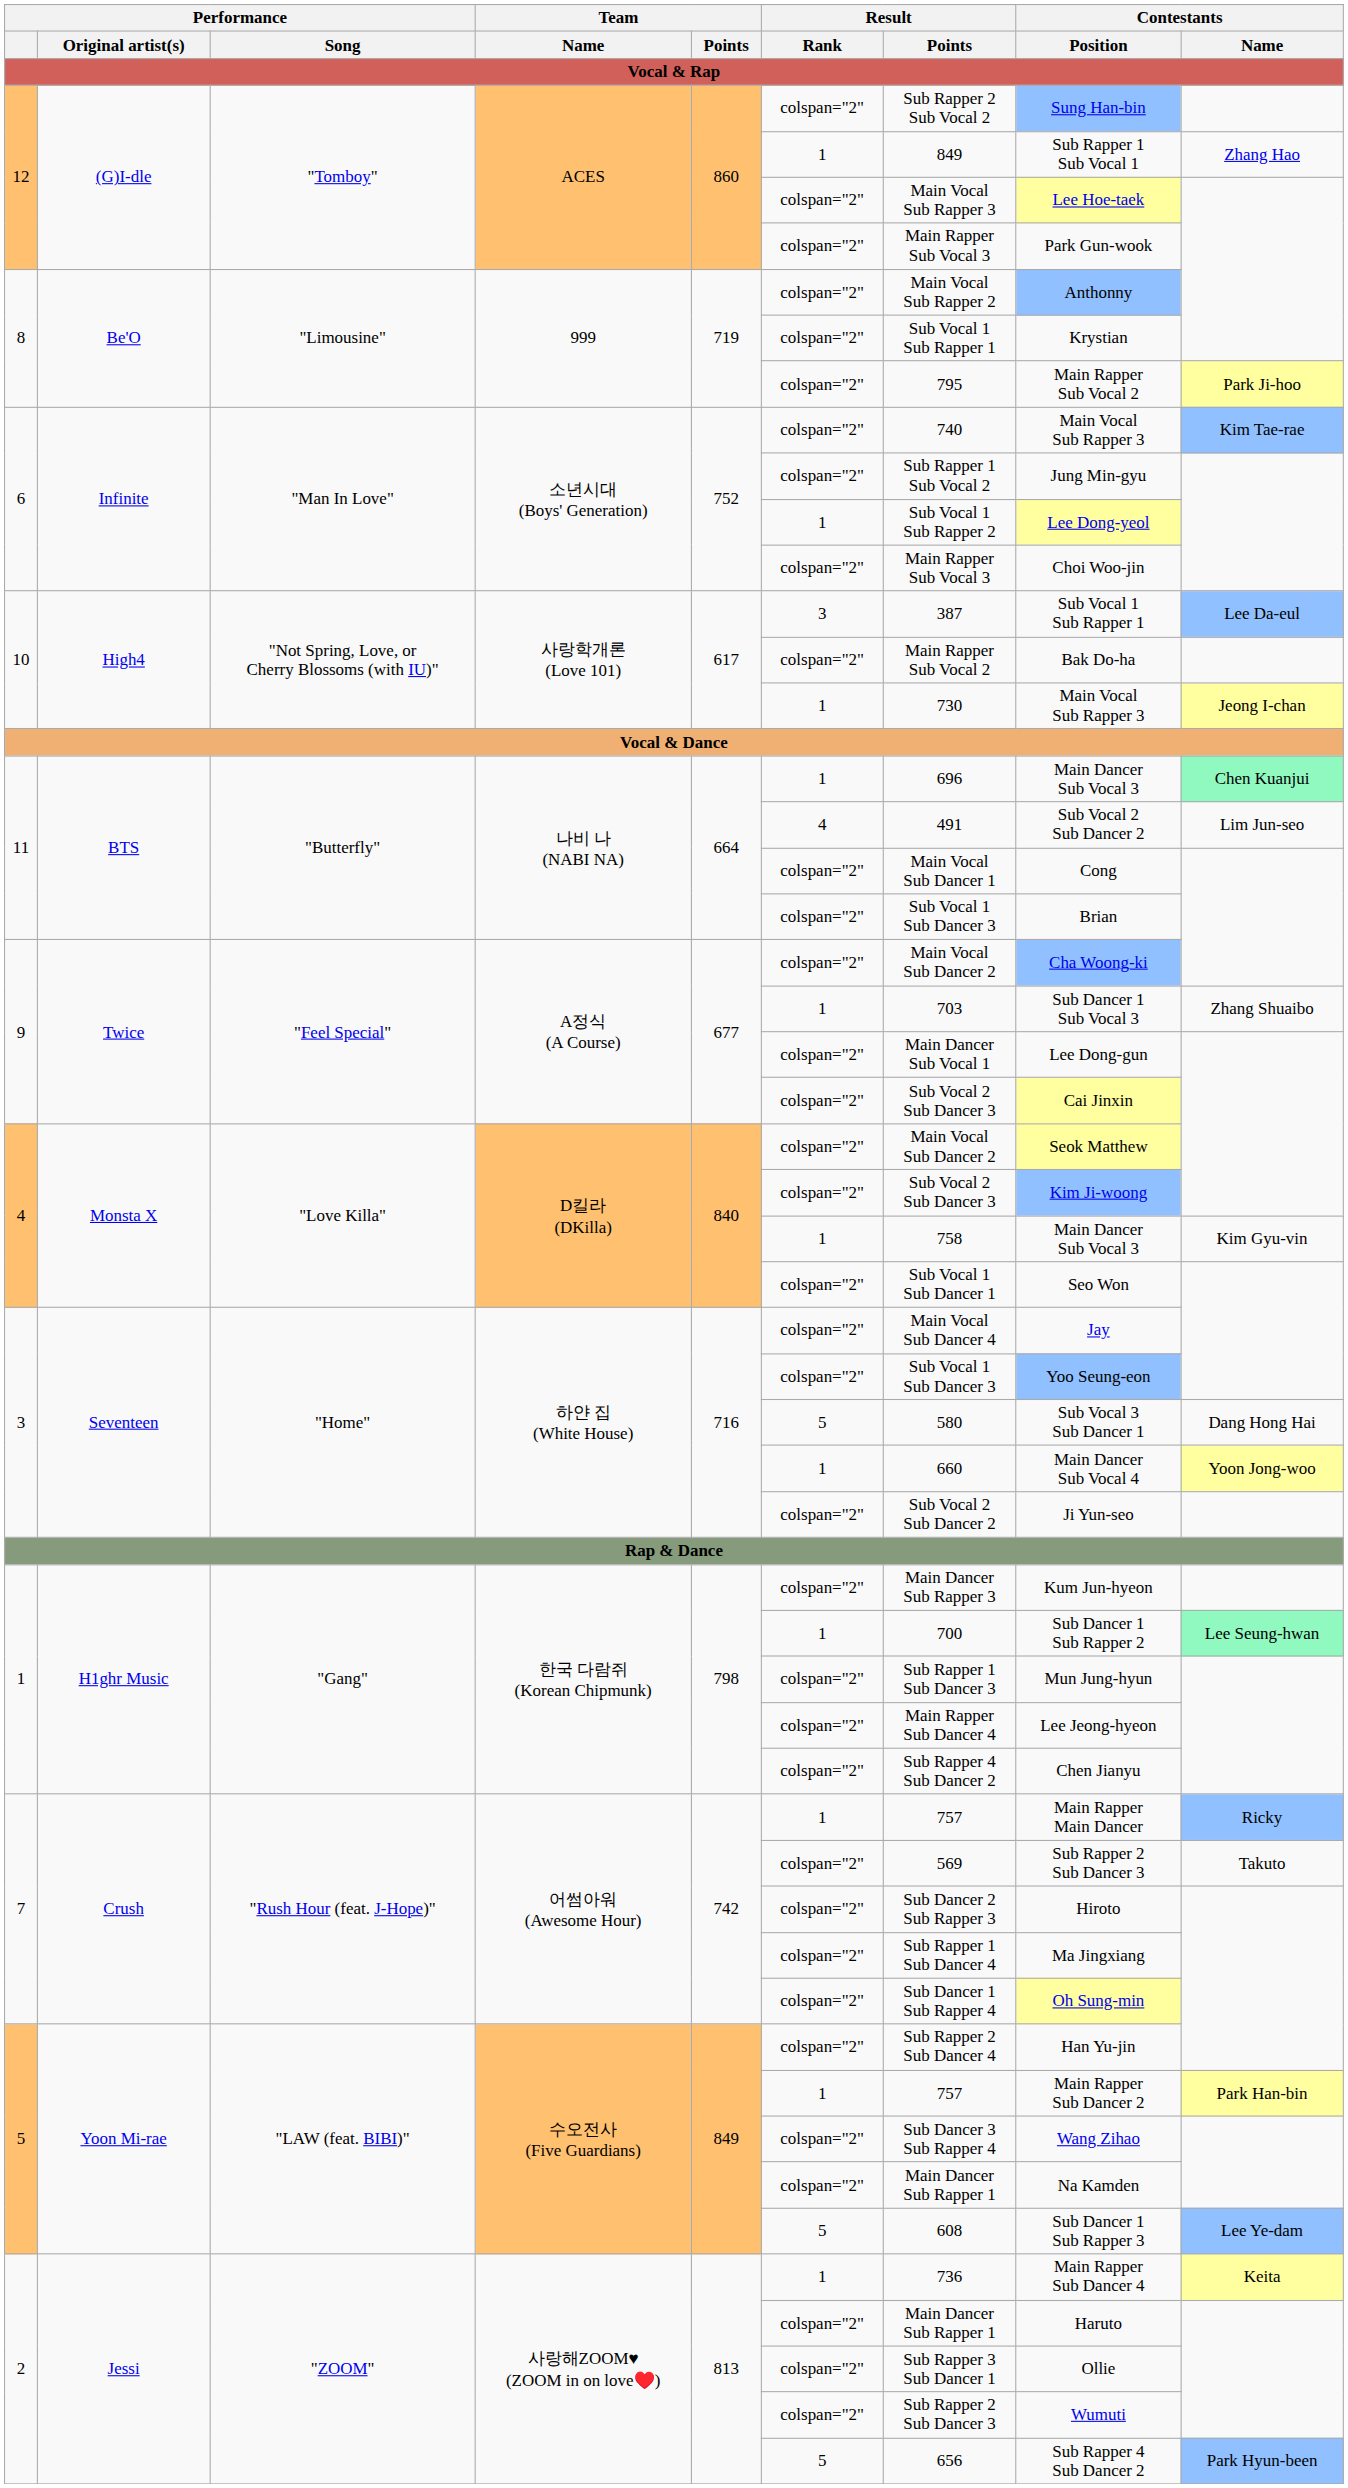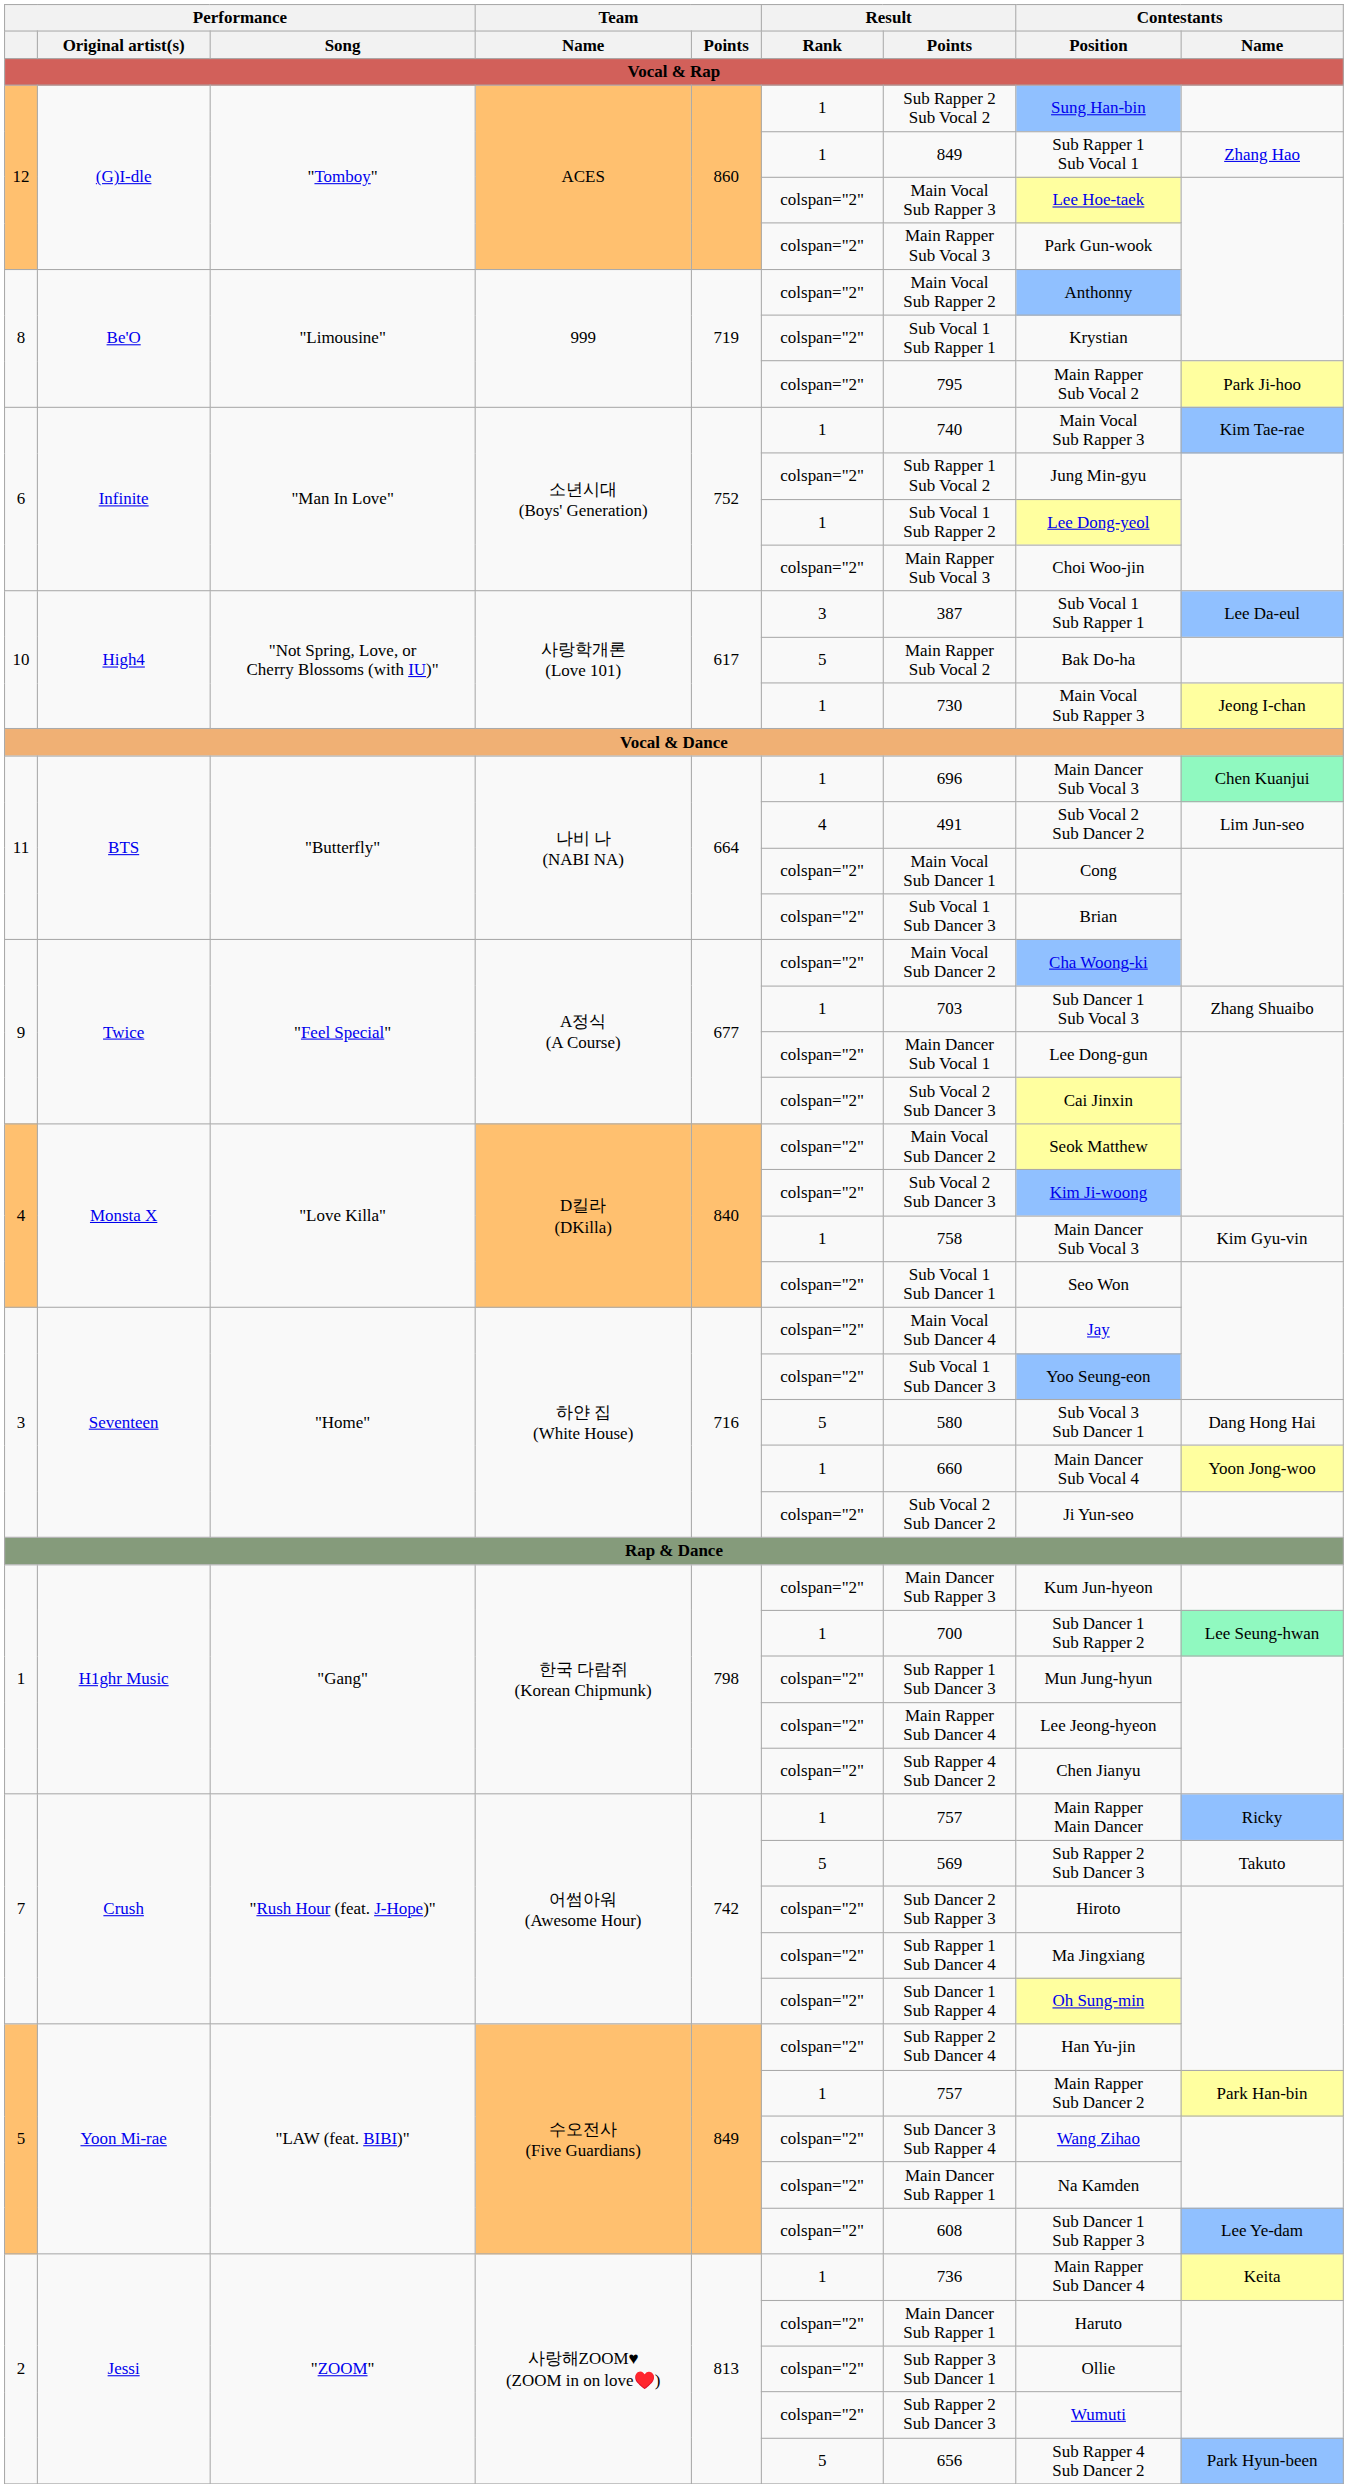row 4 | Result / Rank: colspan="2" -> 1
row 11 | Result / Rank: colspan="2" -> 1
row 16 | Result / Rank: colspan="2" -> 5
row 43 | Result / Rank: colspan="2" -> 5
row 51 | Result / Rank: 5 -> colspan="2"
